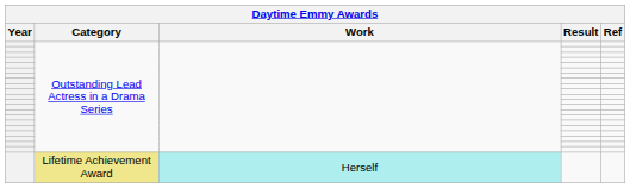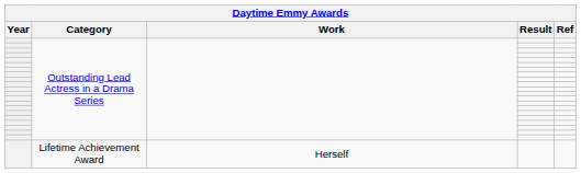Lifetime Achievement Award | Category: khaki background -> no background
Lifetime Achievement Award | Work: paleturquoise background -> no background
